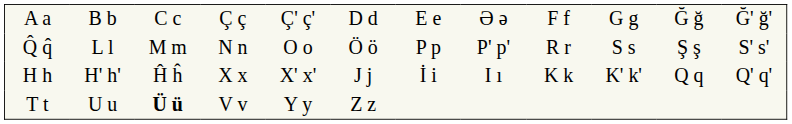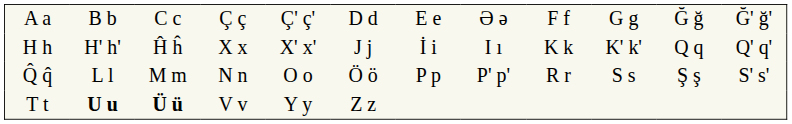rows swapped: H h <-> Q̂ q̂
T t | column 2: normal -> bold
